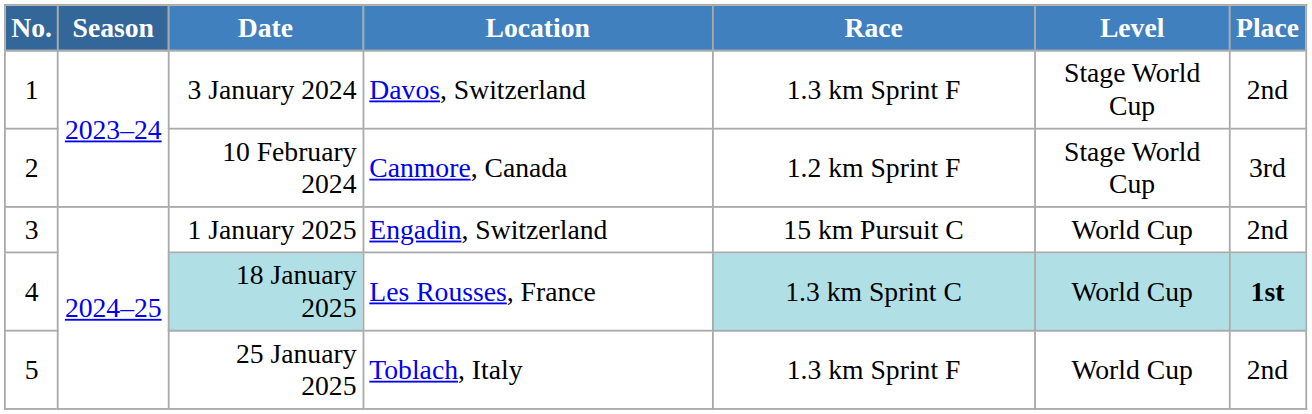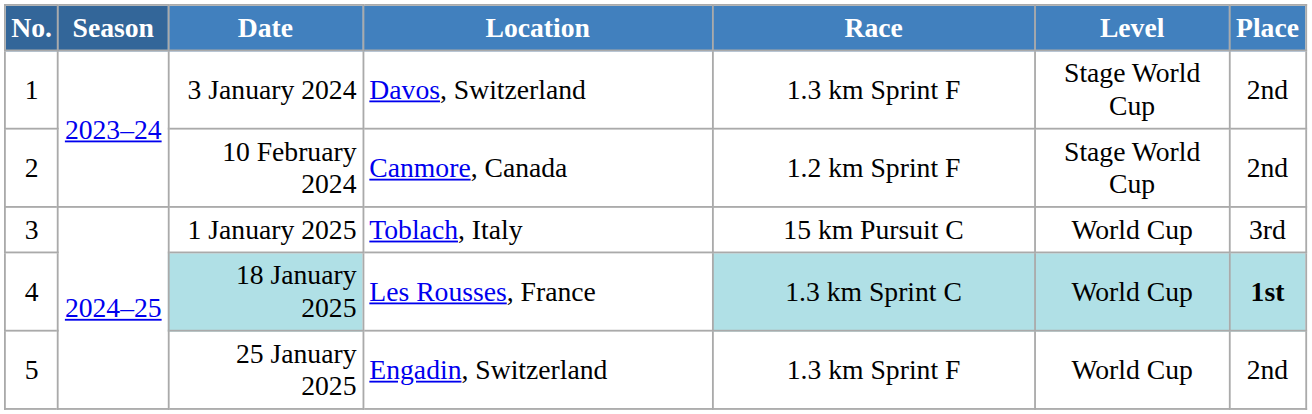10 February 2024 | Place: 3rd -> 2nd
1 January 2025 | Location: Engadin, Switzerland -> Toblach, Italy
1 January 2025 | Place: 2nd -> 3rd
25 January 2025 | Location: Toblach, Italy -> Engadin, Switzerland
